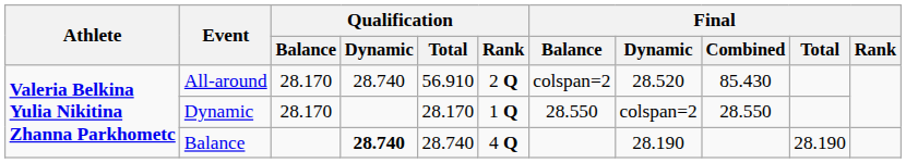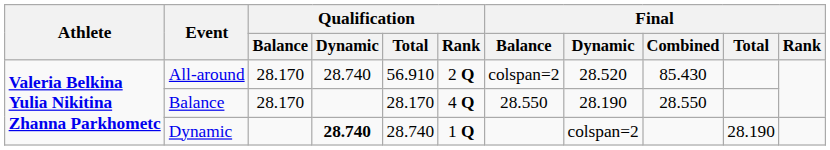row 4 | Event: Dynamic -> Balance
row 4 | Qualification / Rank: 1 Q -> 4 Q
row 4 | Final / Dynamic: colspan=2 -> 28.190
row 5 | Event: Balance -> Dynamic
row 5 | Qualification / Rank: 4 Q -> 1 Q
row 5 | Final / Dynamic: 28.190 -> colspan=2
